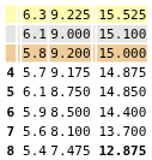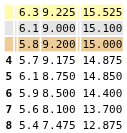7.475 | column 4: bold -> normal
